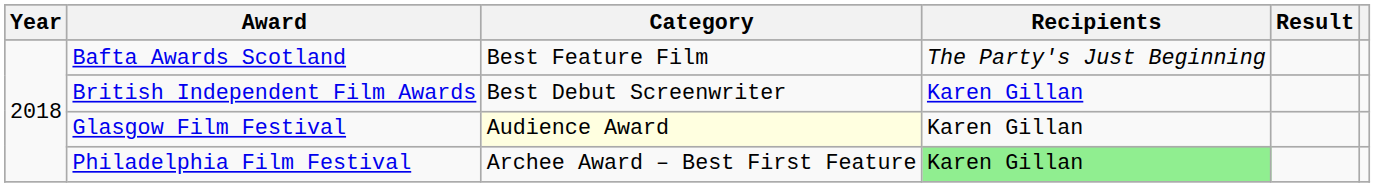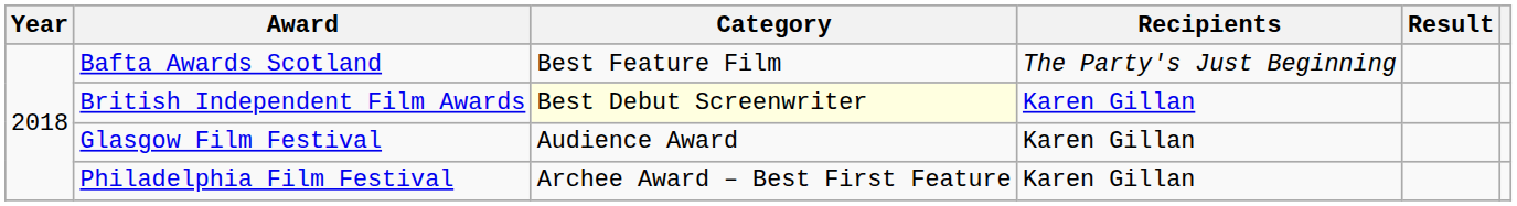British Independent Film Awards | Category: no background -> lightyellow background
Glasgow Film Festival | Category: lightyellow background -> no background
Philadelphia Film Festival | Recipients: lightgreen background -> no background
